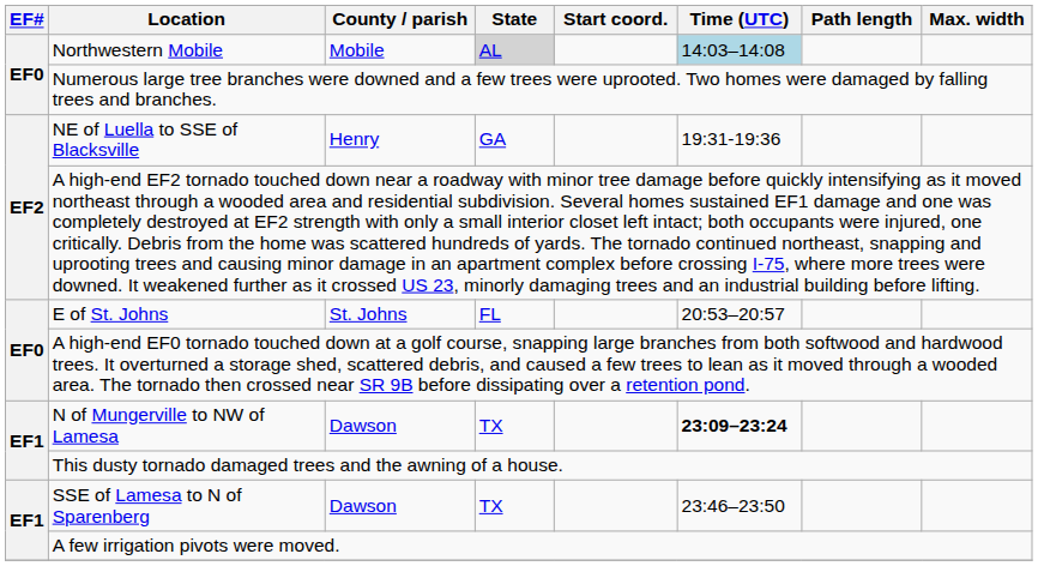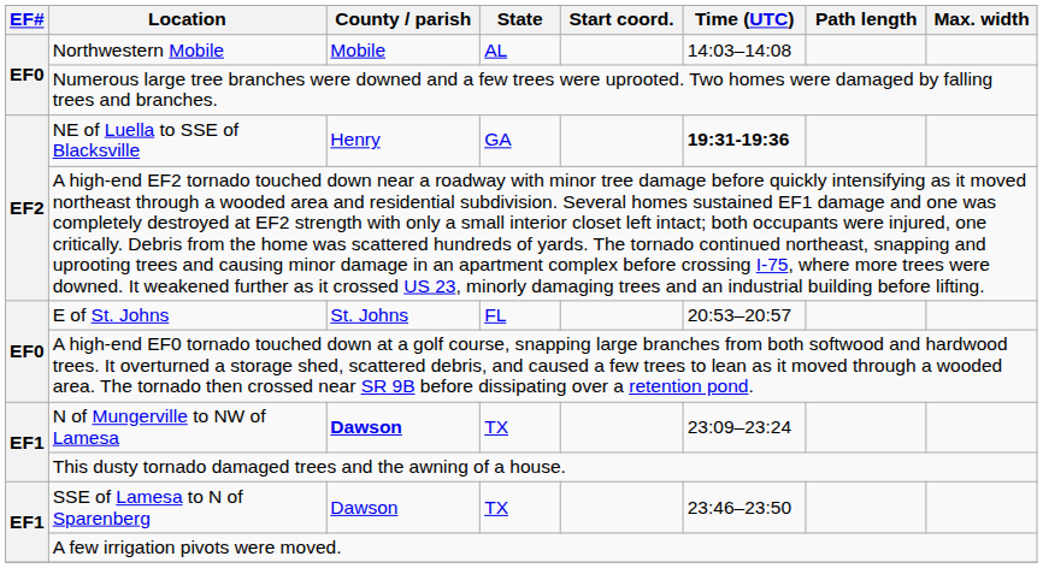Northwestern Mobile | State: lightgrey background -> no background
Northwestern Mobile | Time (UTC): lightblue background -> no background
NE of Luella to SSE of Blacksville | Time (UTC): normal -> bold
N of Mungerville to NW of Lamesa | County / parish: normal -> bold
N of Mungerville to NW of Lamesa | Time (UTC): bold -> normal
